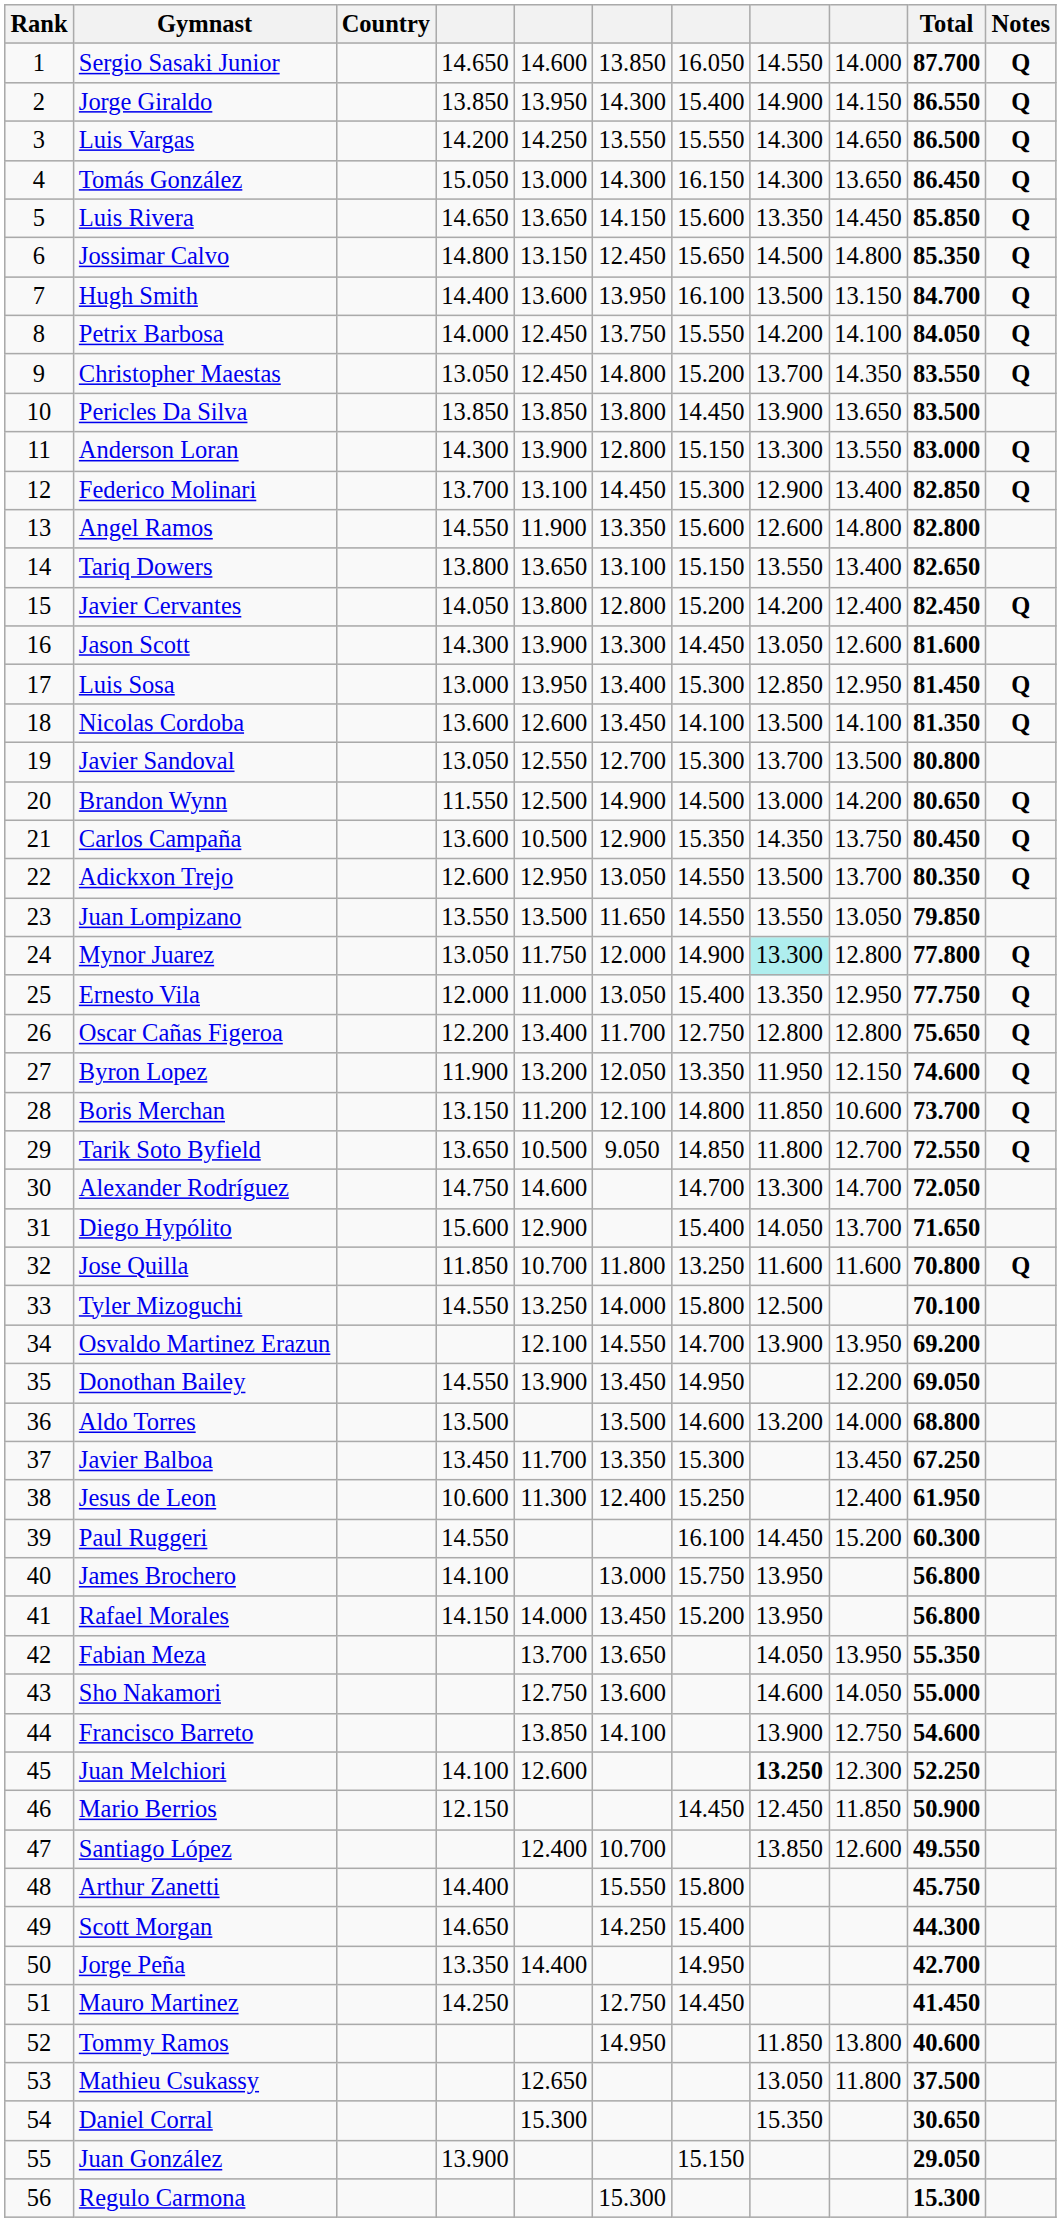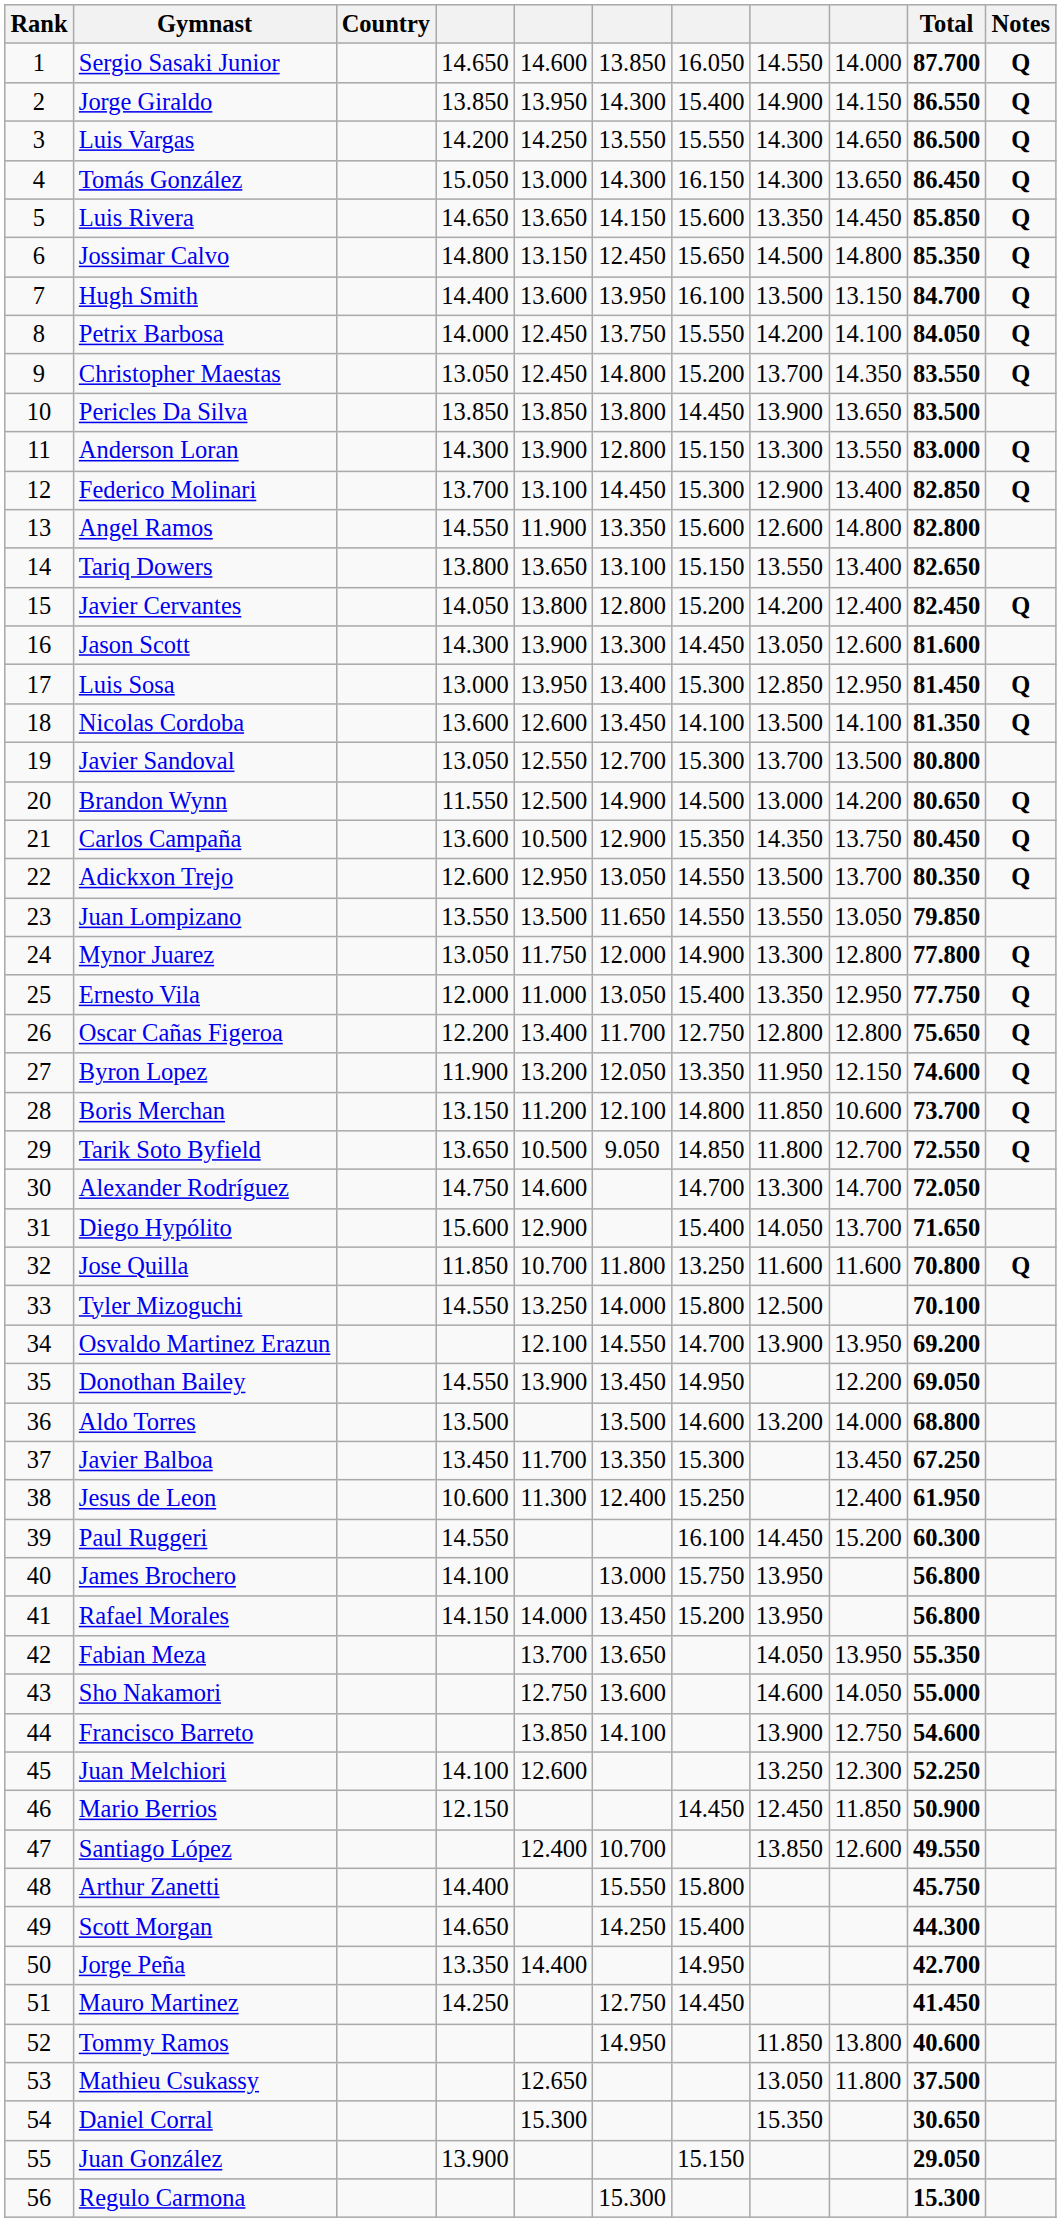Mynor Juarez | column 8: paleturquoise background -> no background
Juan Melchiori | column 8: bold -> normal
